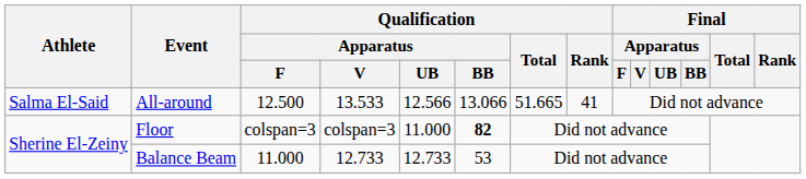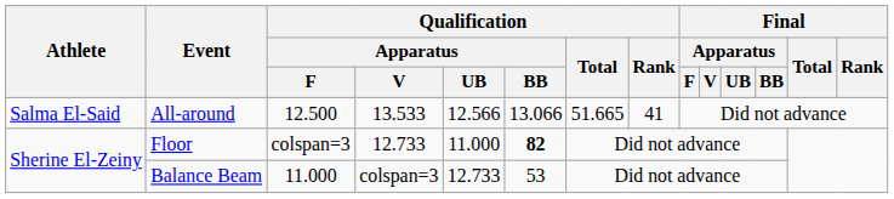Floor | Qualification / Apparatus / V: colspan=3 -> 12.733
Balance Beam | Qualification / Apparatus / V: 12.733 -> colspan=3
